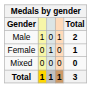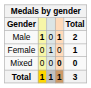Male | column 2: normal -> bold
Male | column 4: normal -> bold
Mixed | column 4: normal -> bold
